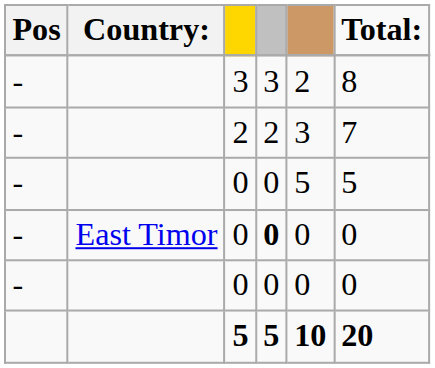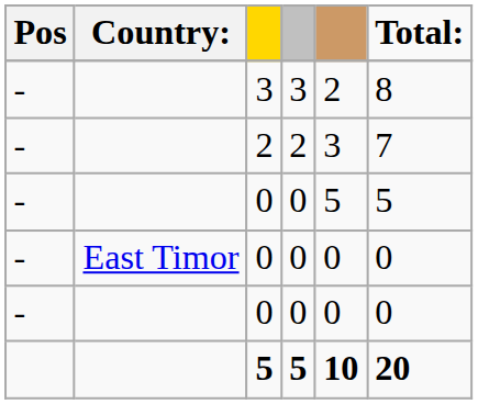East Timor / 0 | column 4: bold -> normal
